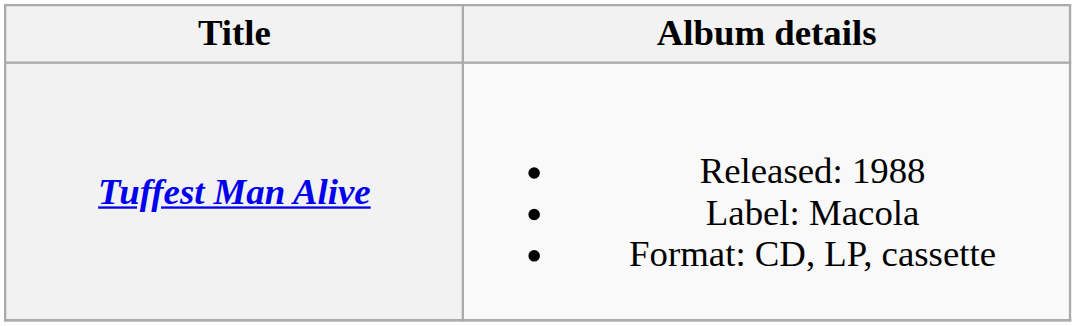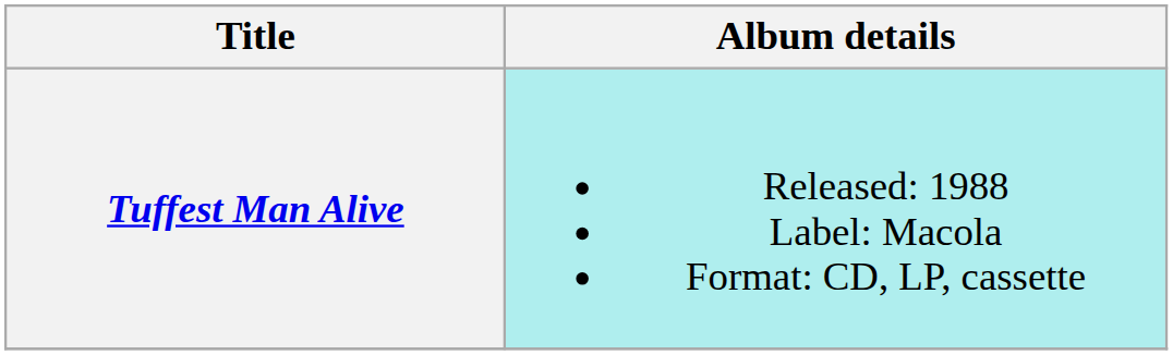Tuffest Man Alive | Album details: no background -> paleturquoise background
